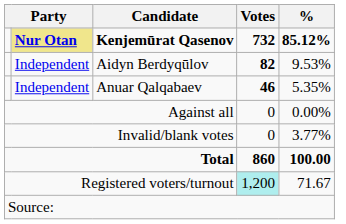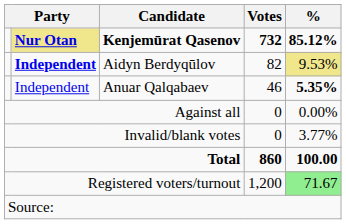Aidyn Berdyqūlov | column 2: normal -> bold
Aidyn Berdyqūlov | Votes: bold -> normal
Aidyn Berdyqūlov | %: no background -> khaki background
Anuar Qalqabaev | Votes: bold -> normal
Anuar Qalqabaev | %: normal -> bold
Registered voters/turnout | Votes: paleturquoise background -> no background
Registered voters/turnout | %: no background -> lightgreen background
